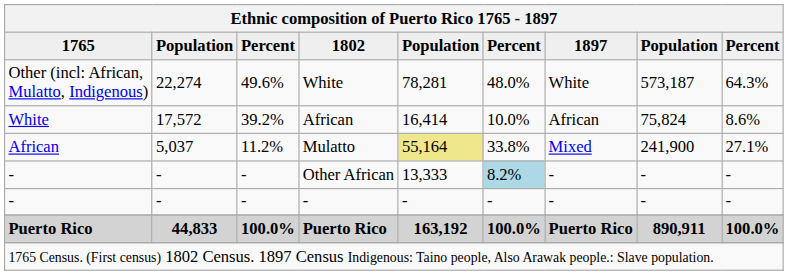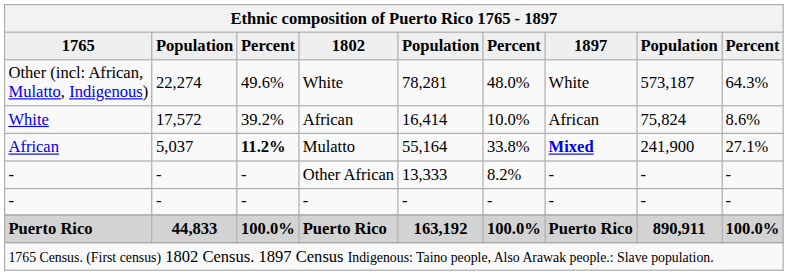Mulatto | column 3: normal -> bold
Mulatto | column 5: khaki background -> no background
Mulatto | 1897: normal -> bold
Other African | column 6: lightblue background -> no background
